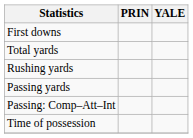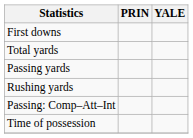rows swapped: Rushing yards <-> Passing yards
